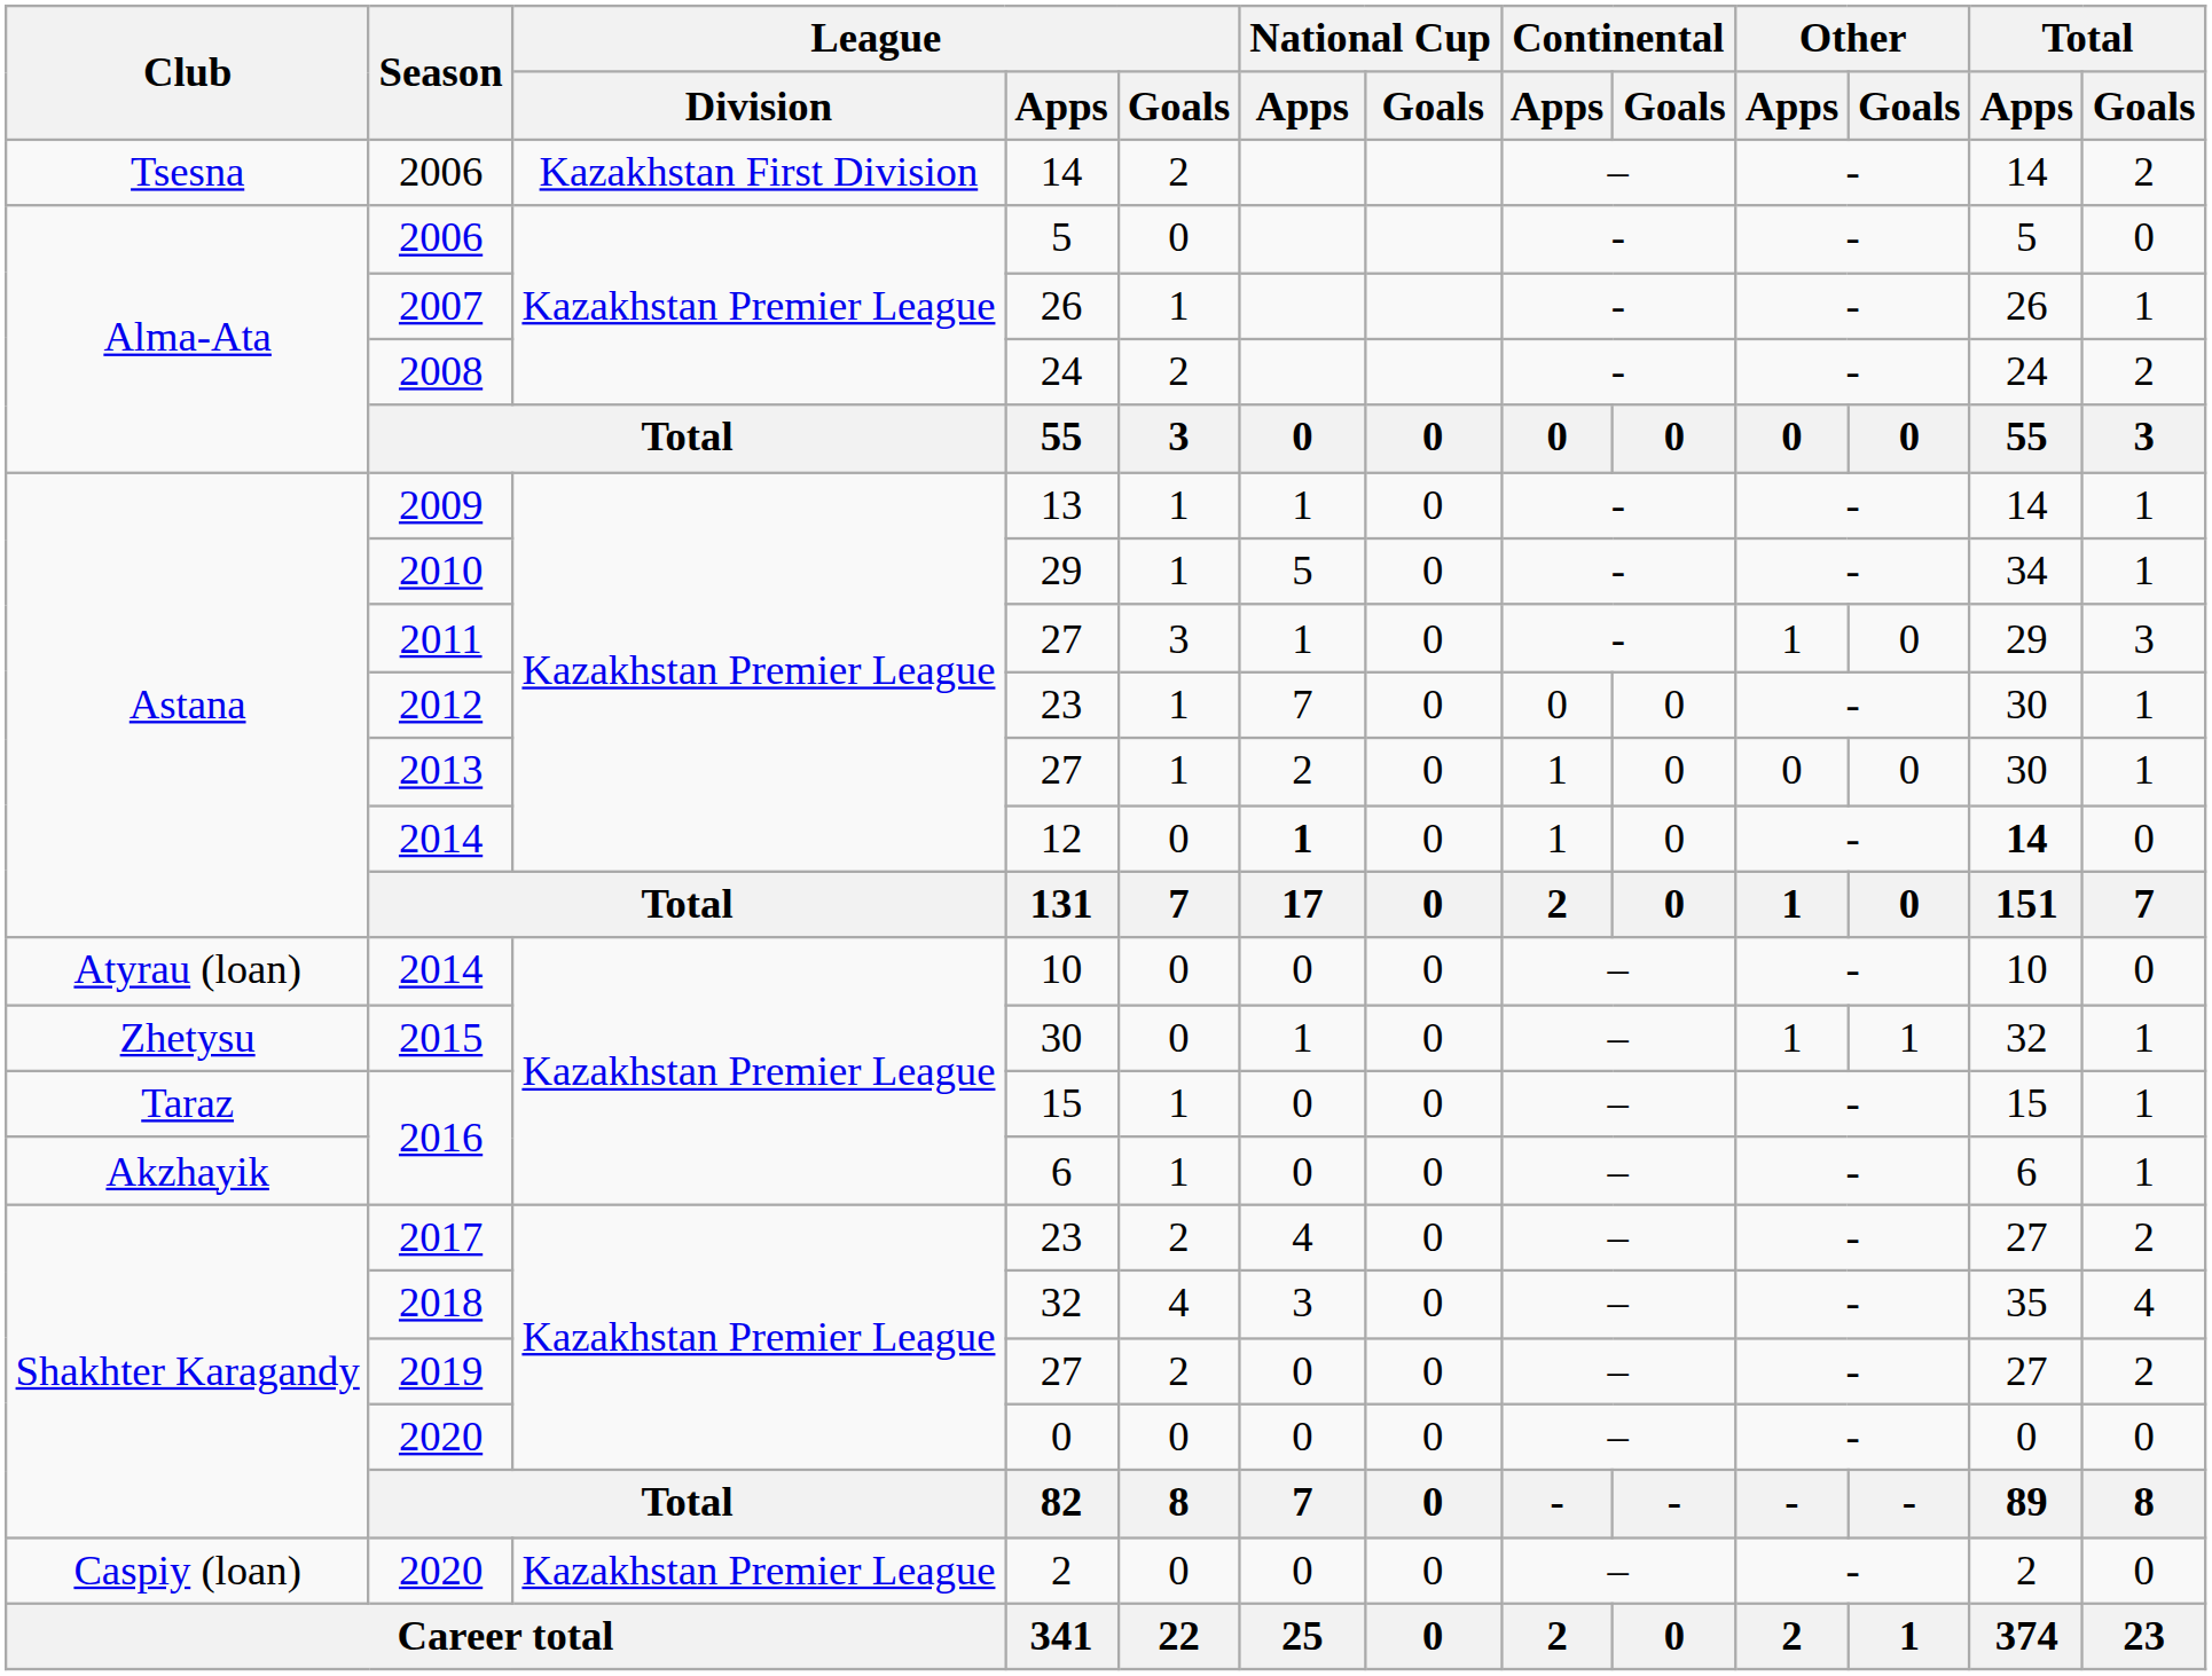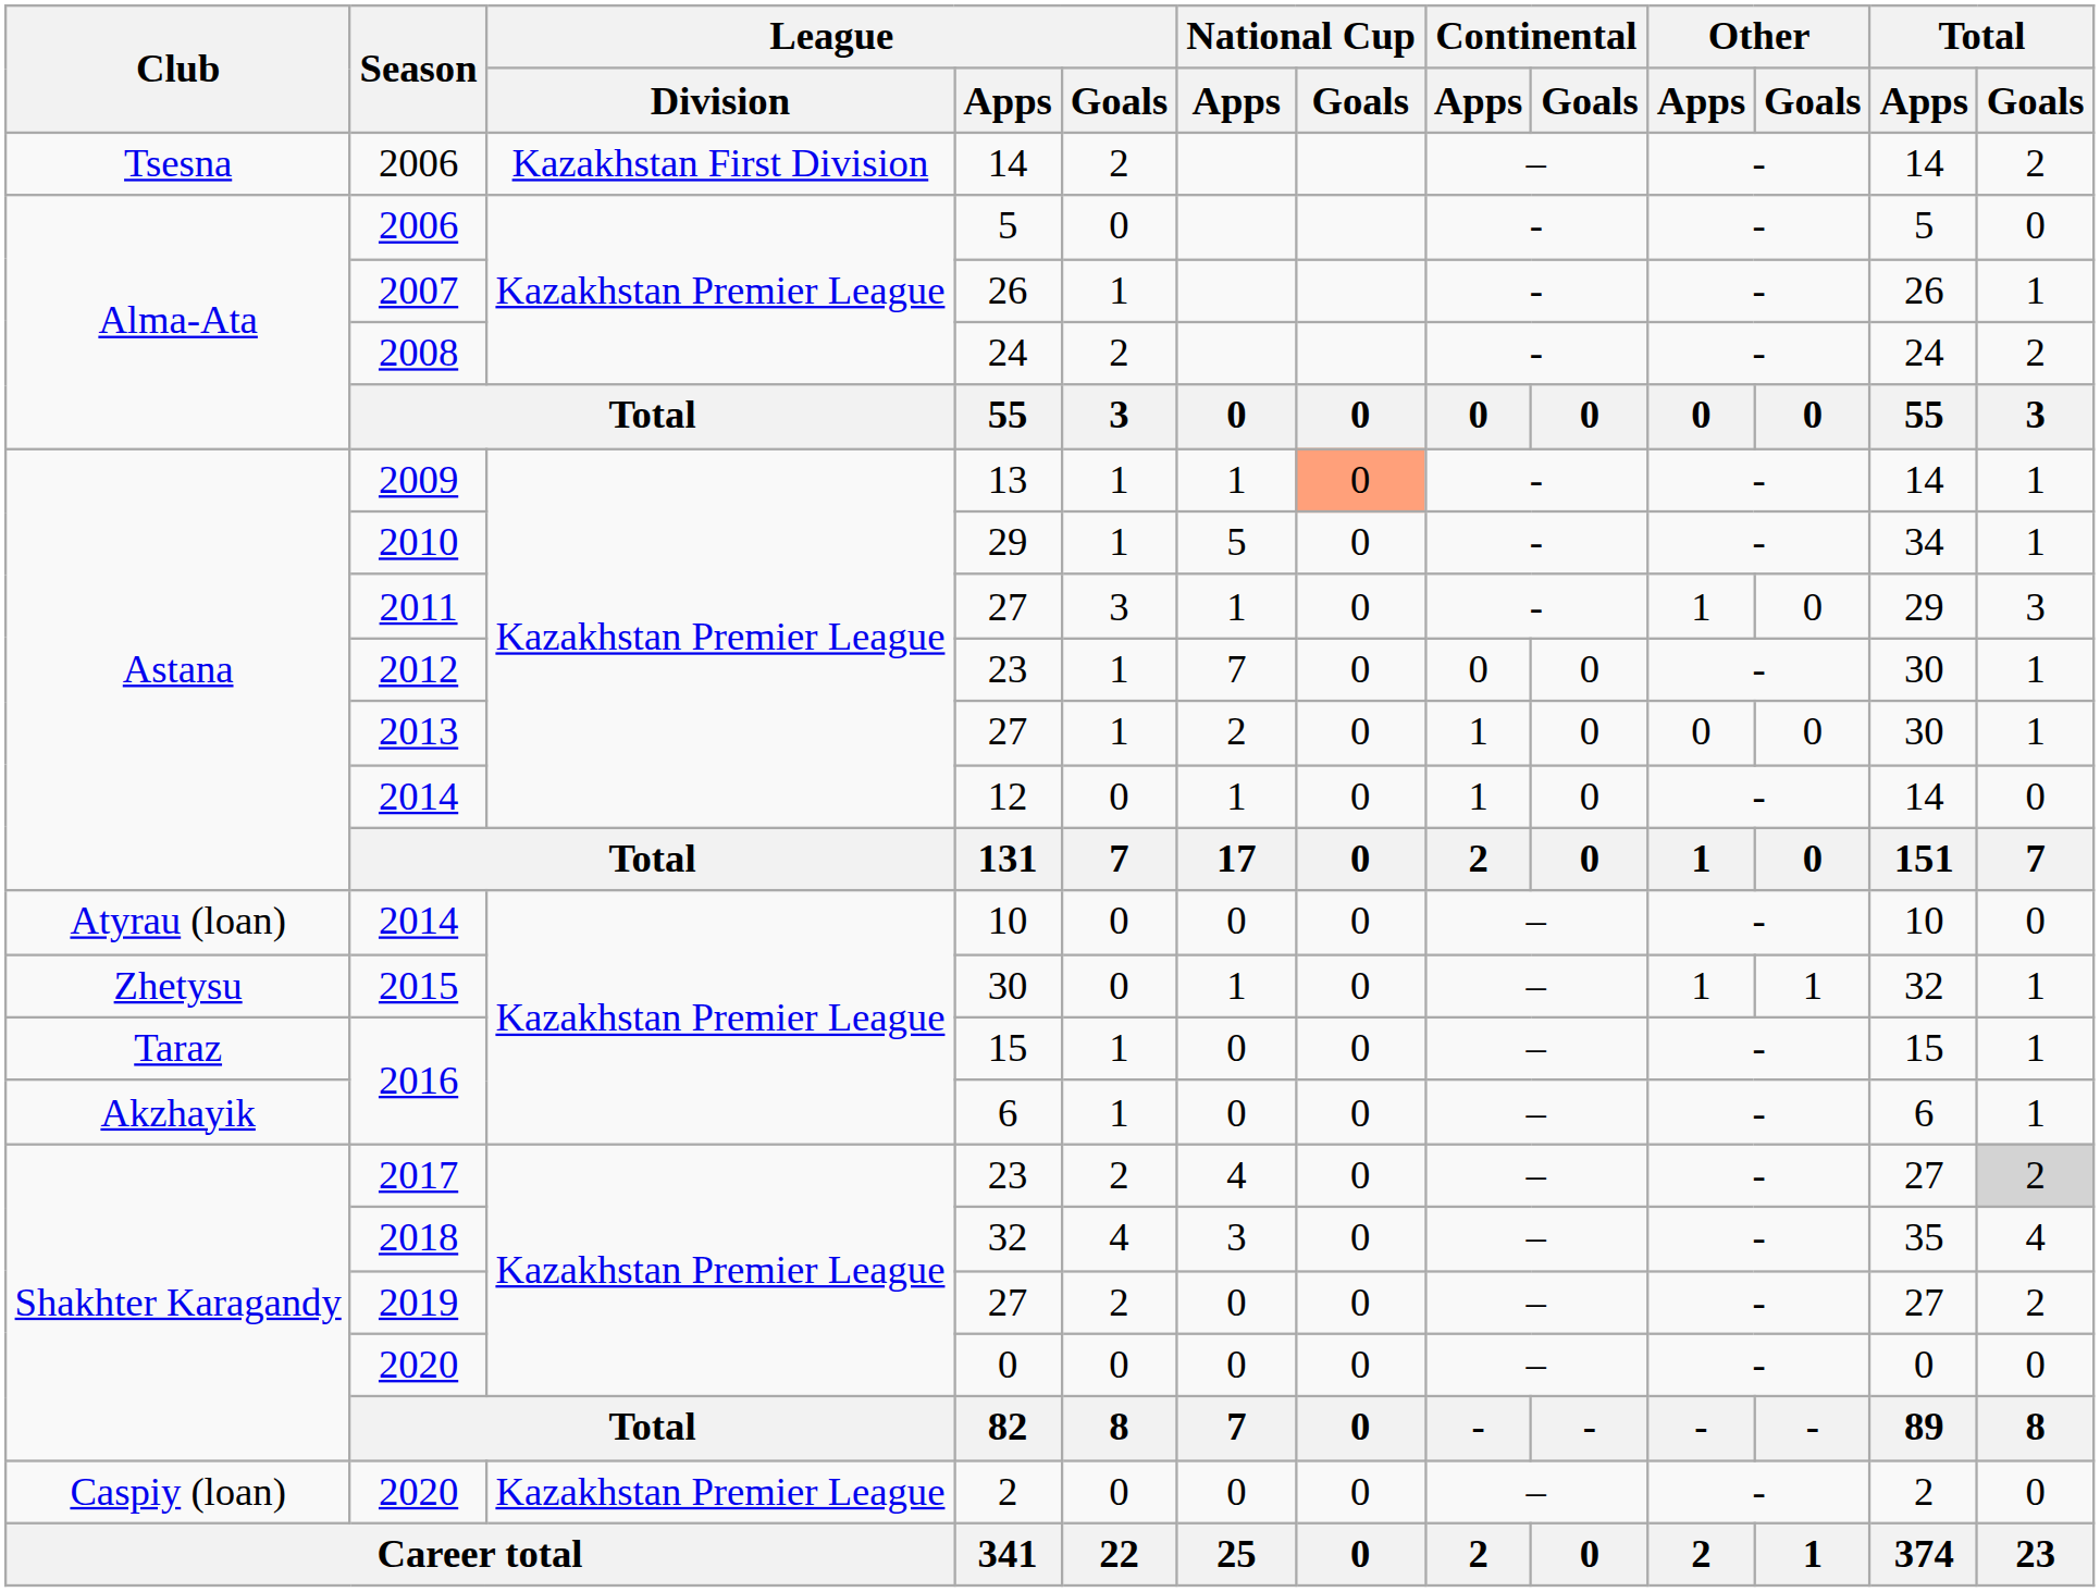13 | National Cup / Goals: no background -> lightsalmon background
12 | National Cup / Apps: bold -> normal
12 | Total / Apps: bold -> normal
2017 / 23 | Total / Goals: no background -> lightgrey background
